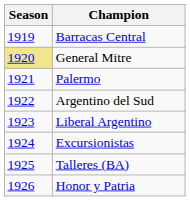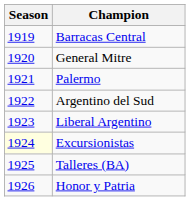General Mitre | Season: khaki background -> no background
Excursionistas | Season: no background -> lightyellow background
